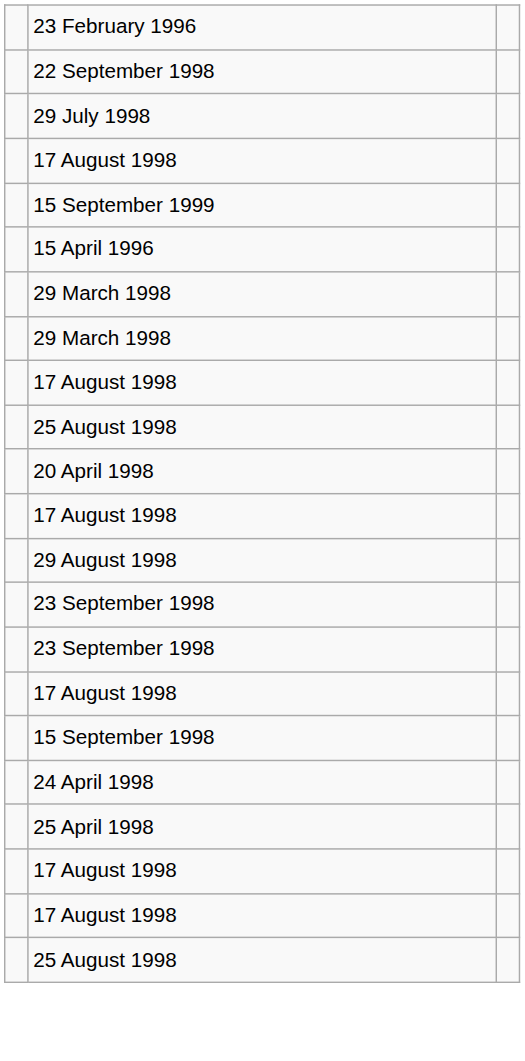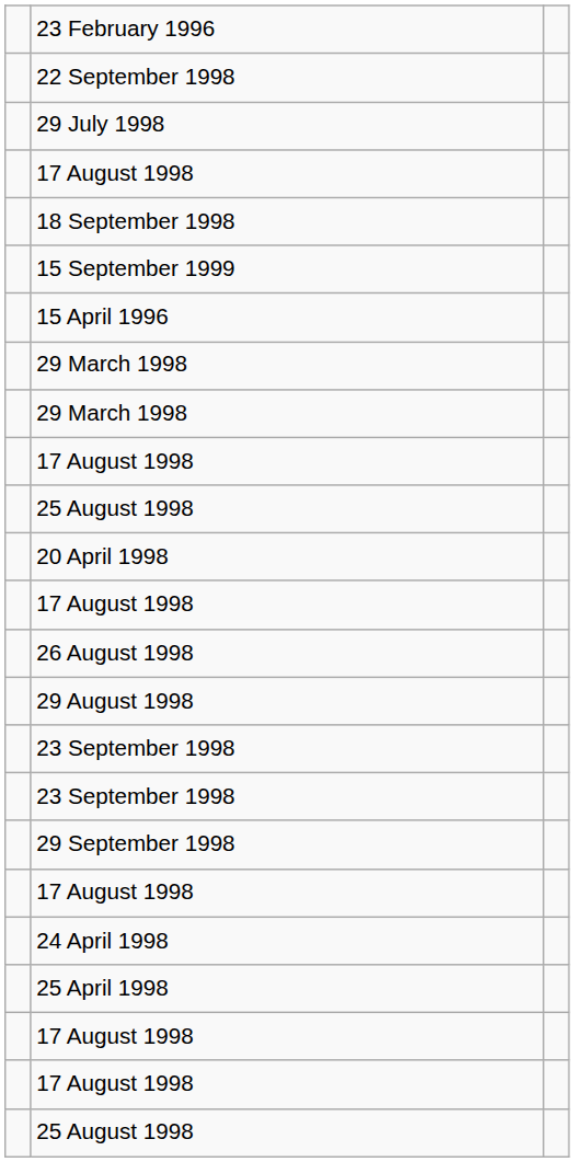+ row: 18 September 1998
+ row: 26 August 1998
+ row: 29 September 1998
- row: 15 September 1998
